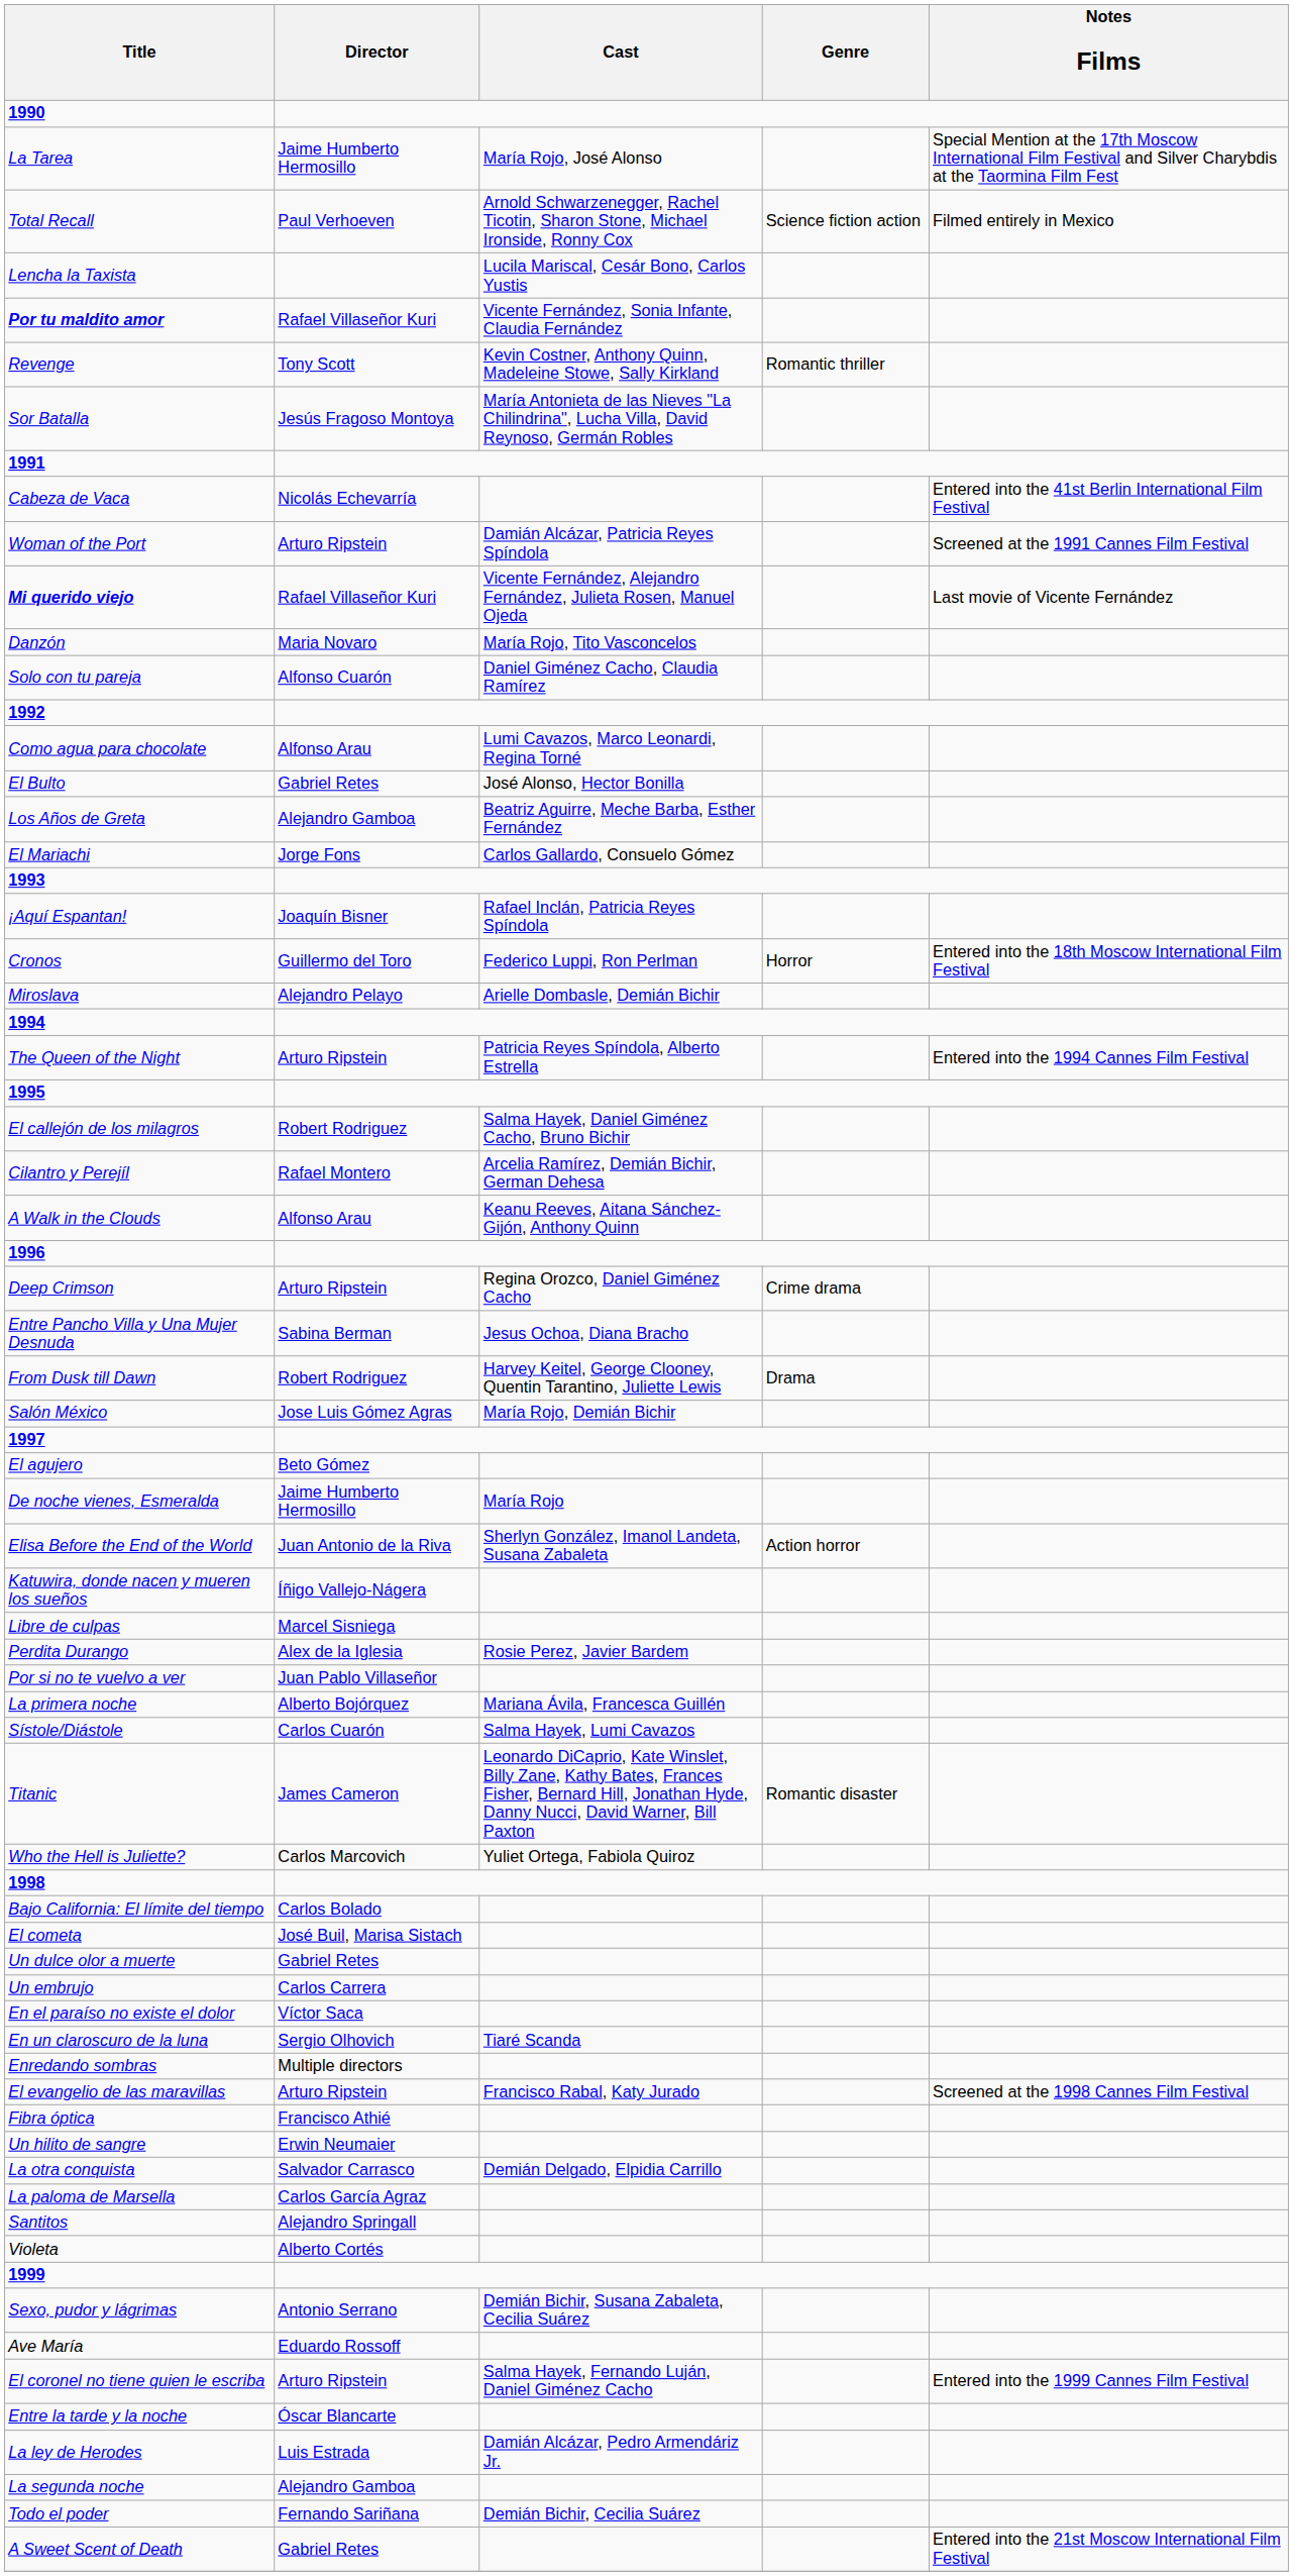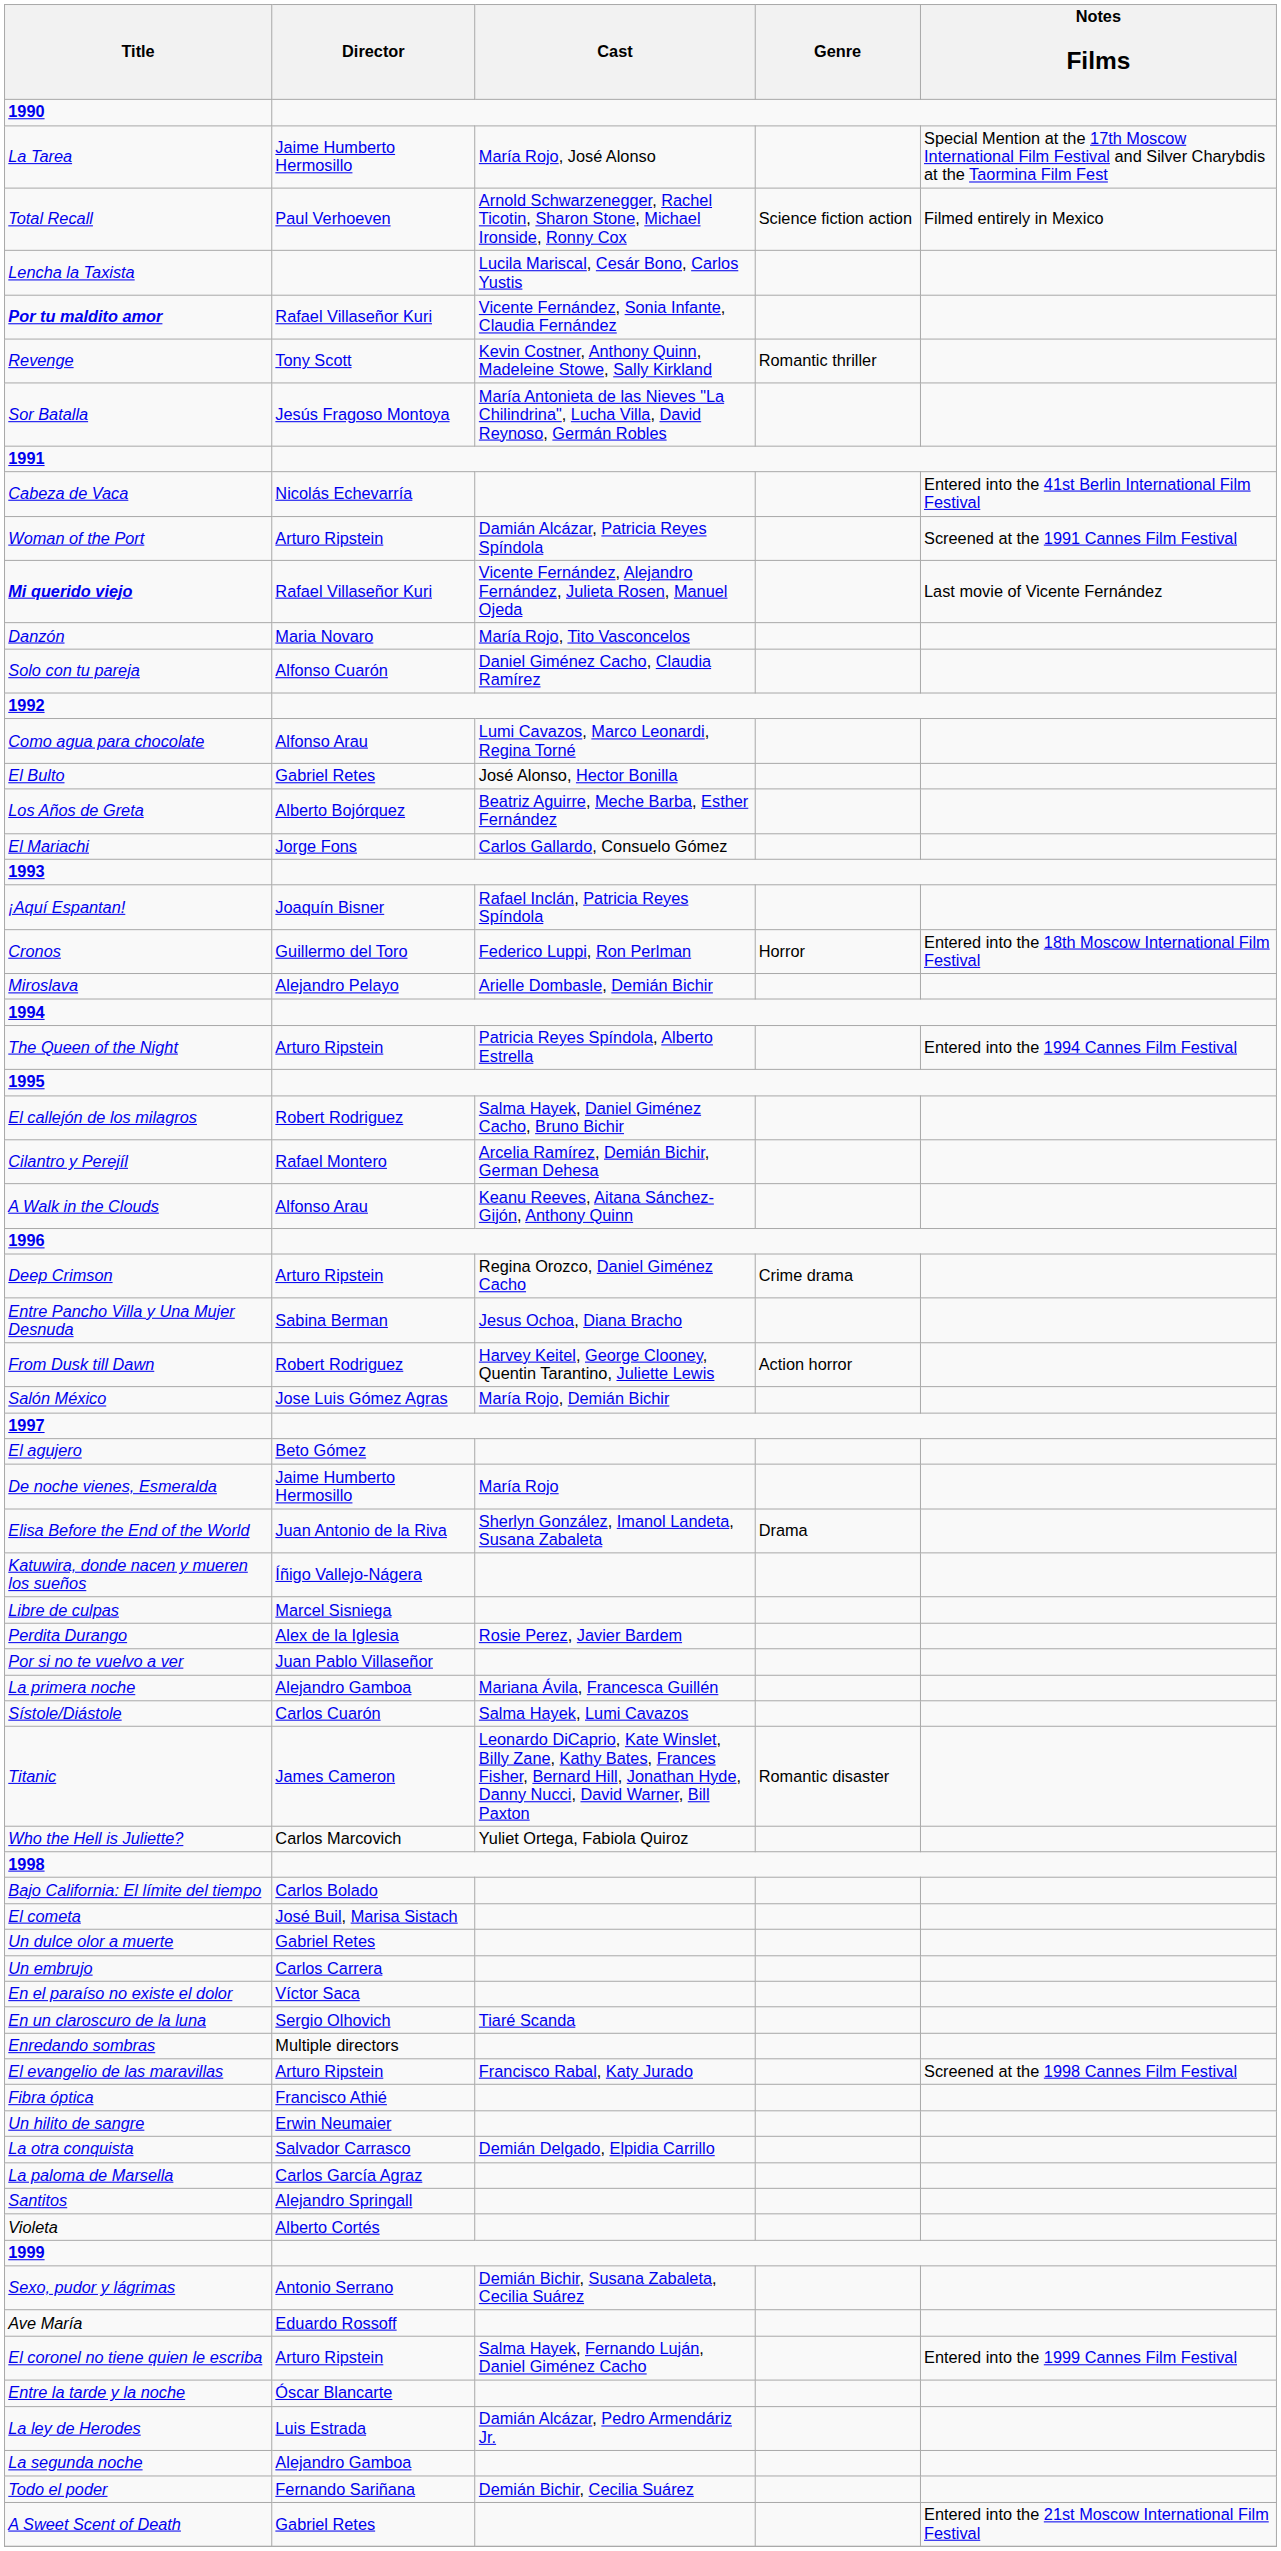Los Años de Greta | Director: Alejandro Gamboa -> Alberto Bojórquez
From Dusk till Dawn | Genre: Drama -> Action horror
Elisa Before the End of the World | Genre: Action horror -> Drama
La primera noche | Director: Alberto Bojórquez -> Alejandro Gamboa
